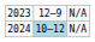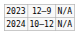2024 / N/A | column 2: lightblue background -> no background
